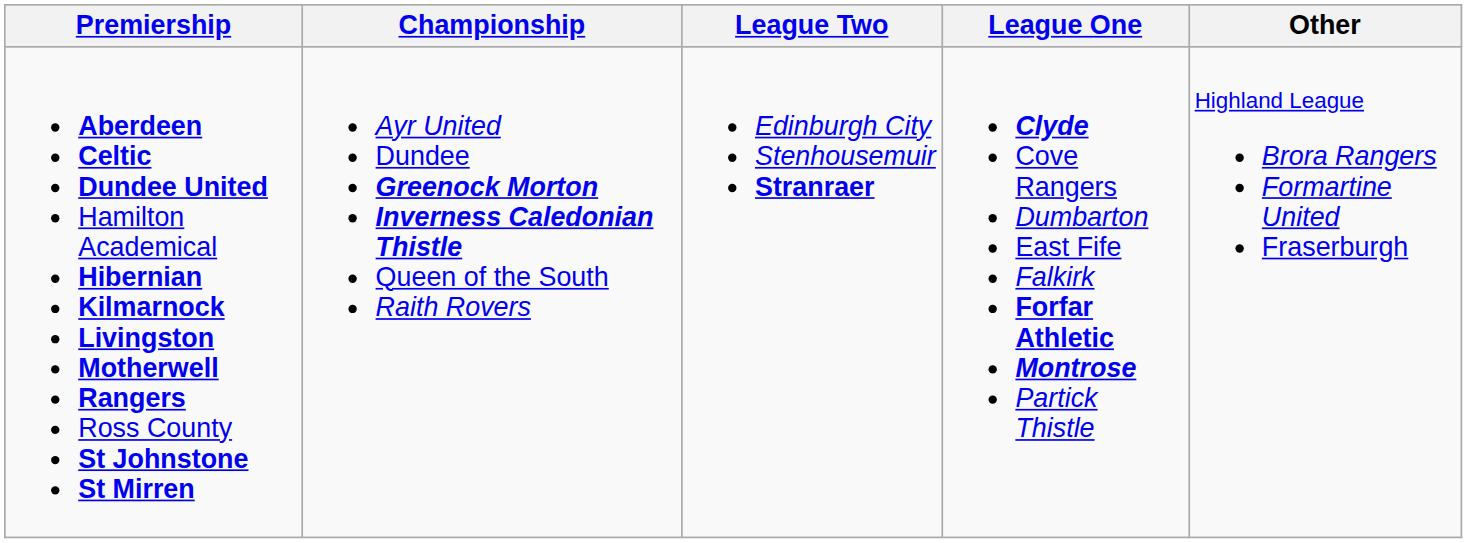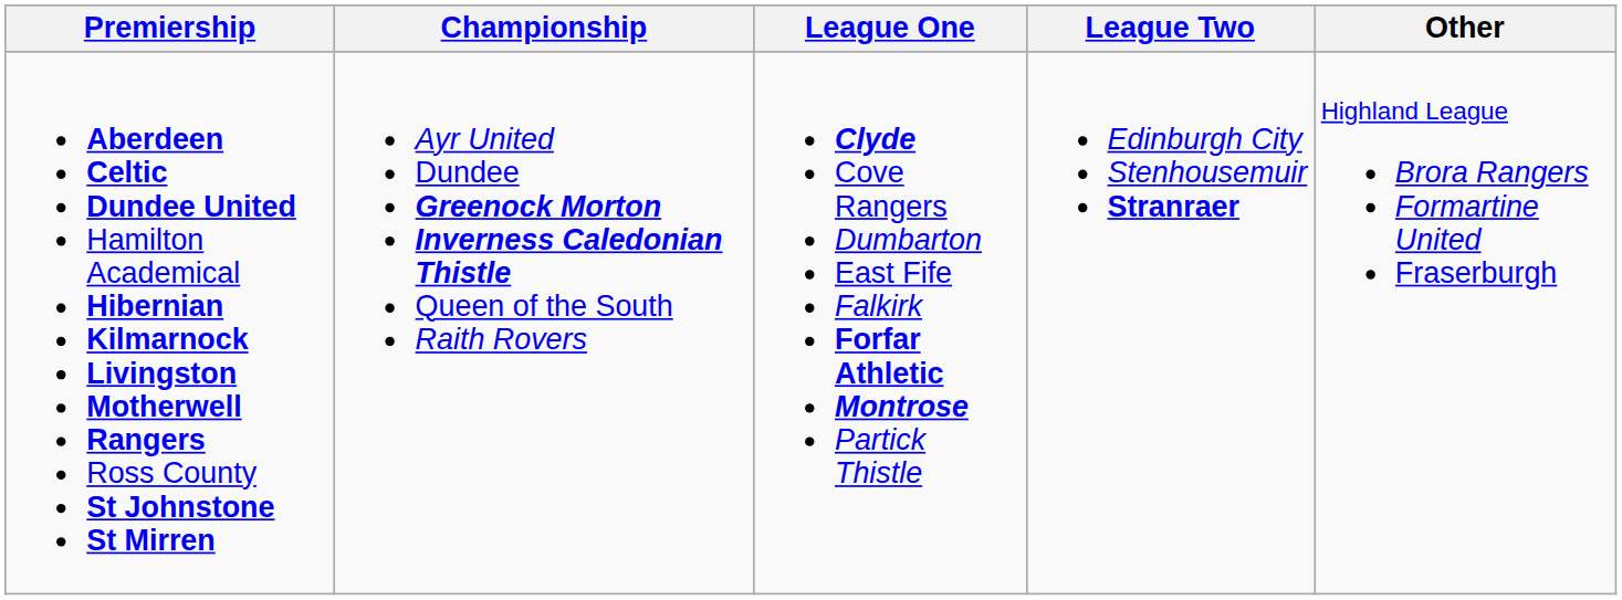columns swapped: League One <-> League Two
